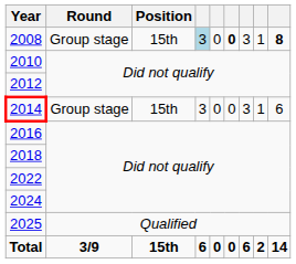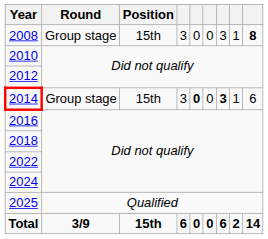2008 | column 4: lightblue background -> no background
2008 | column 6: bold -> normal
2014 | column 5: normal -> bold
2014 | column 7: normal -> bold
